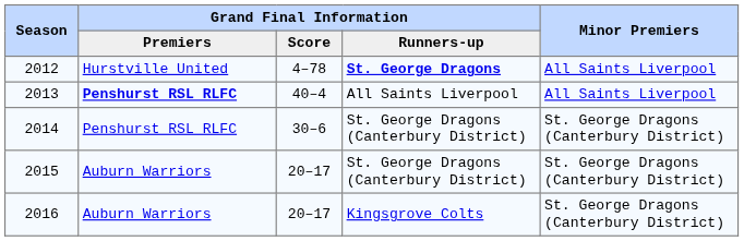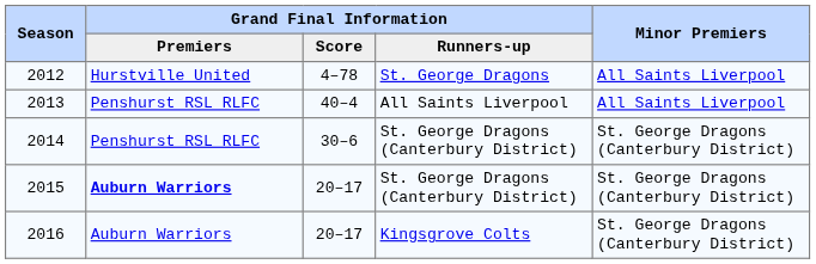2012 | Grand Final Information / Runners-up: bold -> normal
2013 | Grand Final Information / Premiers: bold -> normal
2015 | Grand Final Information / Premiers: normal -> bold
